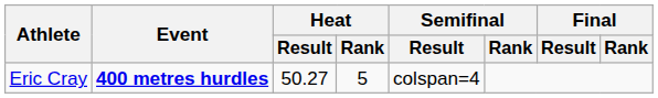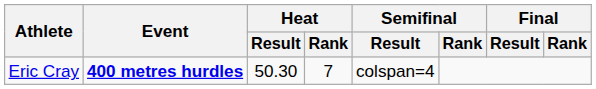Eric Cray | Heat / Result: 50.27 -> 50.30
Eric Cray | Heat / Rank: 5 -> 7
